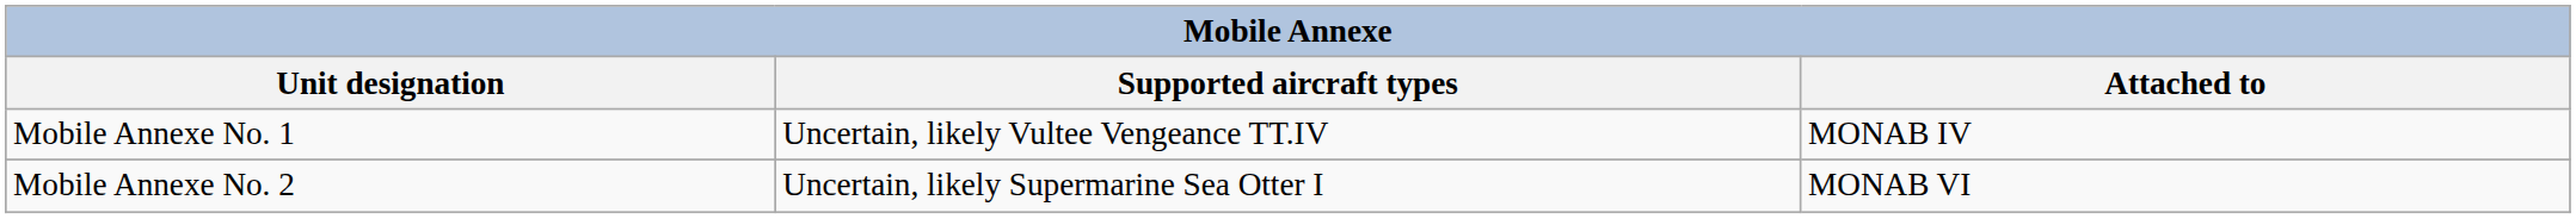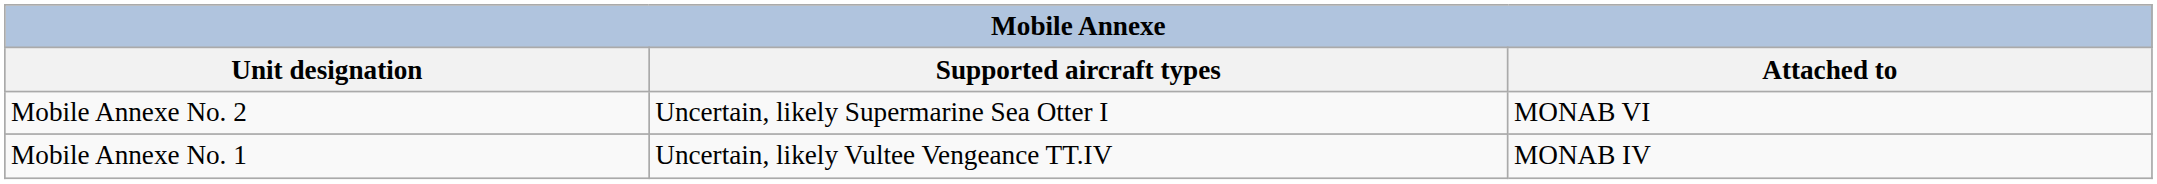rows swapped: Mobile Annexe No. 1 <-> Mobile Annexe No. 2
